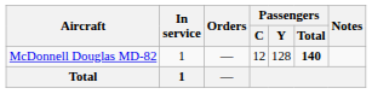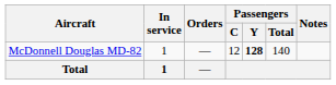McDonnell Douglas MD-82 | Passengers / Y: normal -> bold
McDonnell Douglas MD-82 | Passengers / Total: bold -> normal
